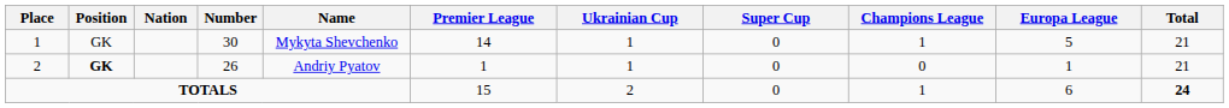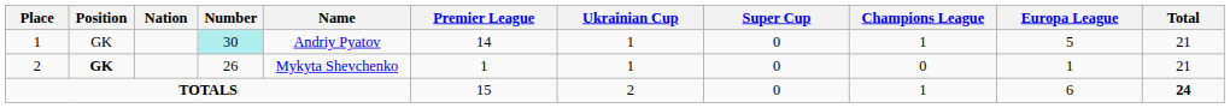row 2 | Number: no background -> paleturquoise background
row 2 | Name: Mykyta Shevchenko -> Andriy Pyatov
row 3 | Name: Andriy Pyatov -> Mykyta Shevchenko
